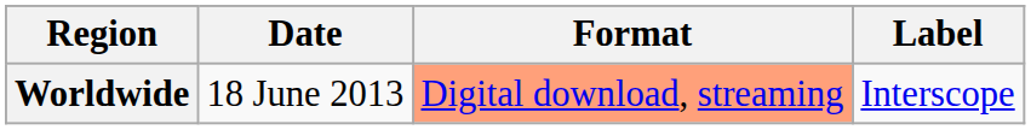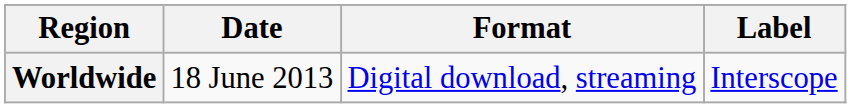Worldwide | Format: lightsalmon background -> no background
